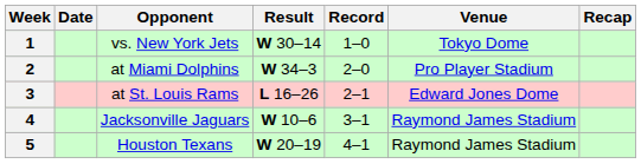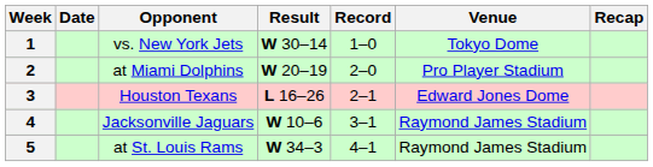2 | Result: W 34–3 -> W 20–19
3 | Opponent: at St. Louis Rams -> Houston Texans
5 | Opponent: Houston Texans -> at St. Louis Rams
5 | Result: W 20–19 -> W 34–3
